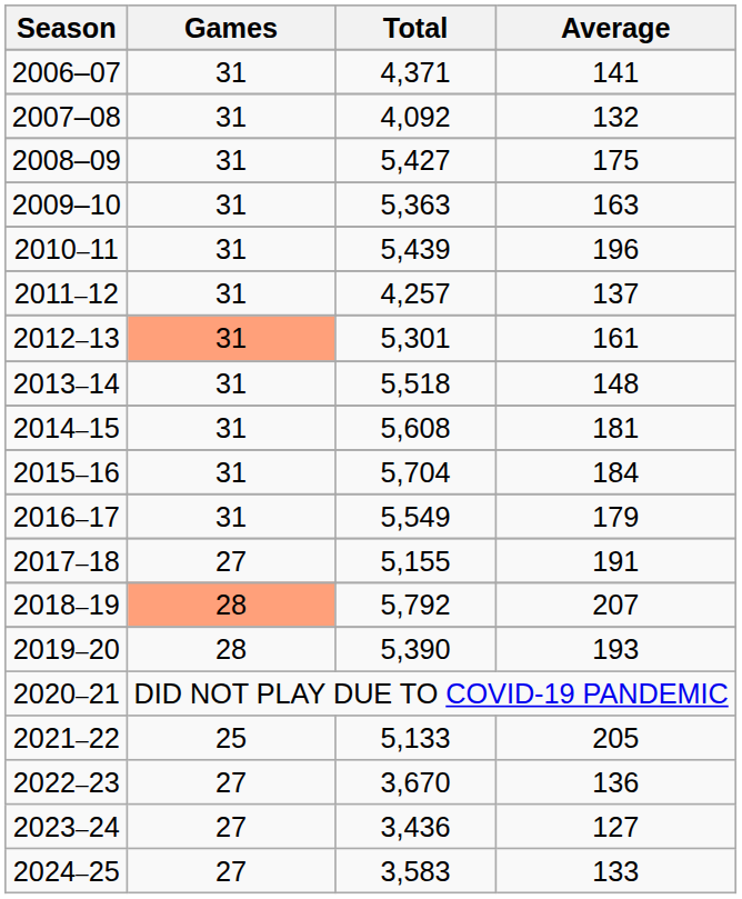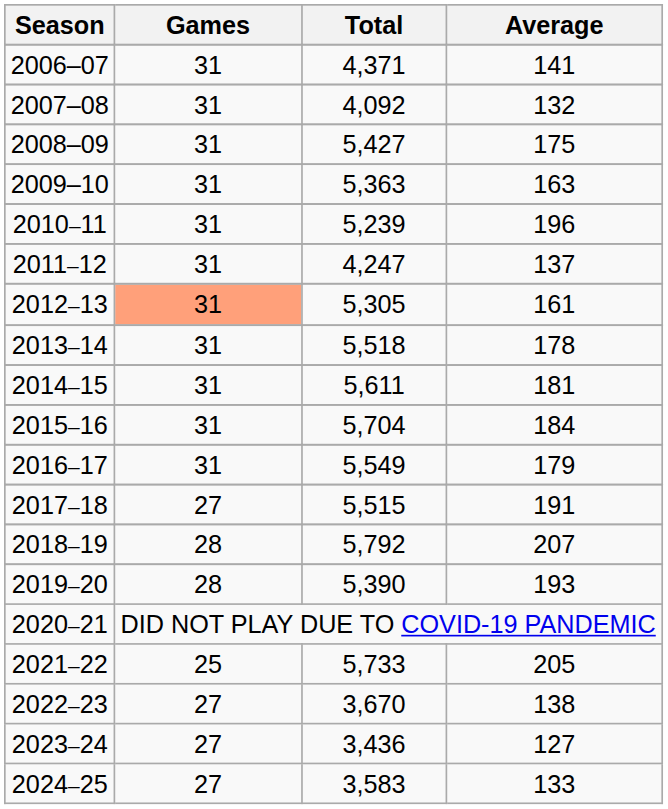2010–11 | Total: 5,439 -> 5,239
2011–12 | Total: 4,257 -> 4,247
2012–13 | Total: 5,301 -> 5,305
2013–14 | Average: 148 -> 178
2014–15 | Total: 5,608 -> 5,611
2017–18 | Total: 5,155 -> 5,515
2018–19 | Games: lightsalmon background -> no background
2021–22 | Total: 5,133 -> 5,733
2022–23 | Average: 136 -> 138
